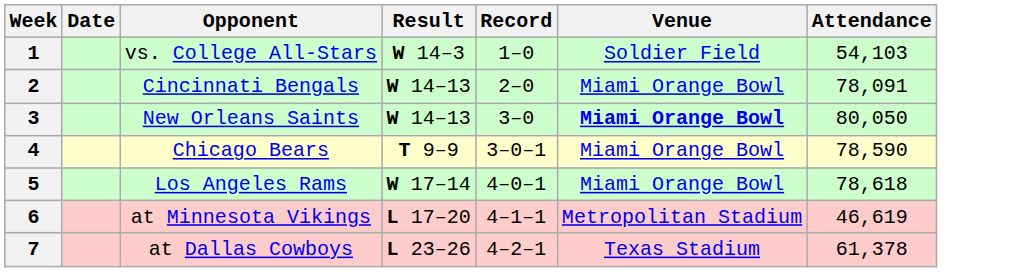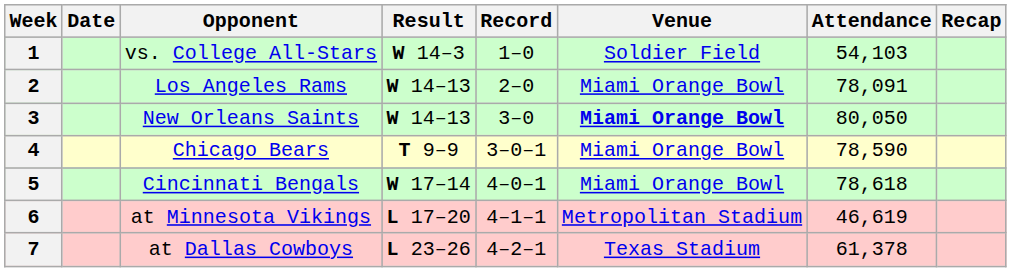+ column: Recap
2 | Opponent: Cincinnati Bengals -> Los Angeles Rams
5 | Opponent: Los Angeles Rams -> Cincinnati Bengals
